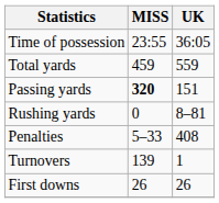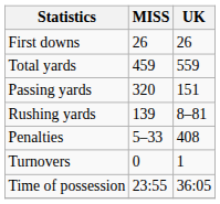rows swapped: First downs <-> Time of possession
Passing yards | MISS: bold -> normal
Rushing yards | MISS: 0 -> 139
Turnovers | MISS: 139 -> 0
